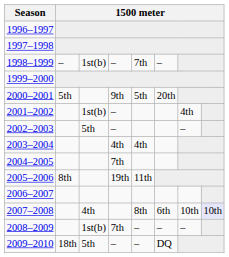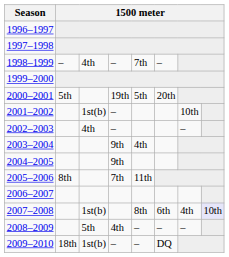1998–1999 | column 3: 1st(b) -> 4th
2000–2001 | column 4: 9th -> 19th
2001–2002 | column 7: 4th -> 10th
2002–2003 | column 3: 5th -> 4th
2003–2004 | column 4: 4th -> 9th
2004–2005 | column 4: 7th -> 9th
2005–2006 | column 4: 19th -> 7th
2007–2008 | column 3: 4th -> 1st(b)
2007–2008 | column 7: 10th -> 4th
2008–2009 | column 3: 1st(b) -> 5th
2008–2009 | column 4: 7th -> 4th
2009–2010 | column 3: 5th -> 1st(b)
